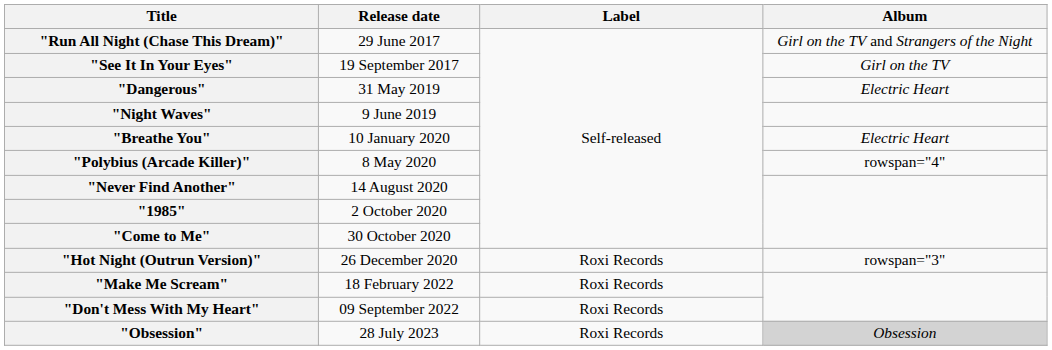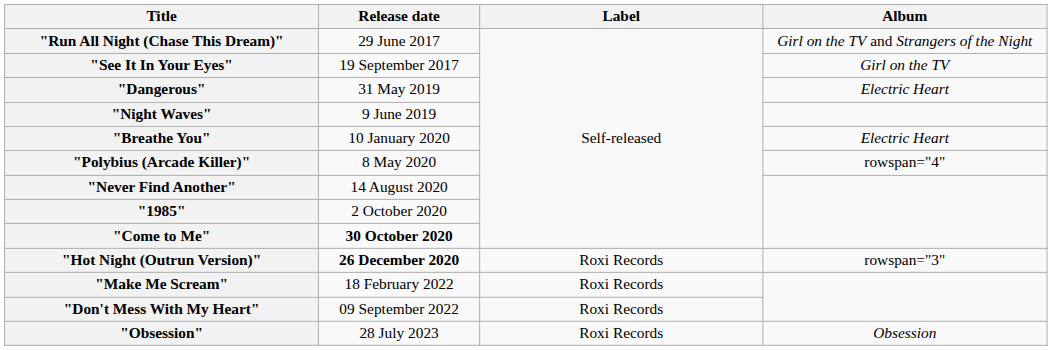"Come to Me" | Release date: normal -> bold
"Hot Night (Outrun Version)" | Release date: normal -> bold
"Obsession" | Album: lightgrey background -> no background
